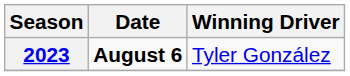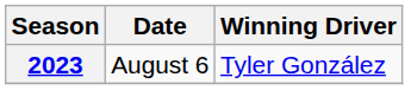2023 | Date: bold -> normal
